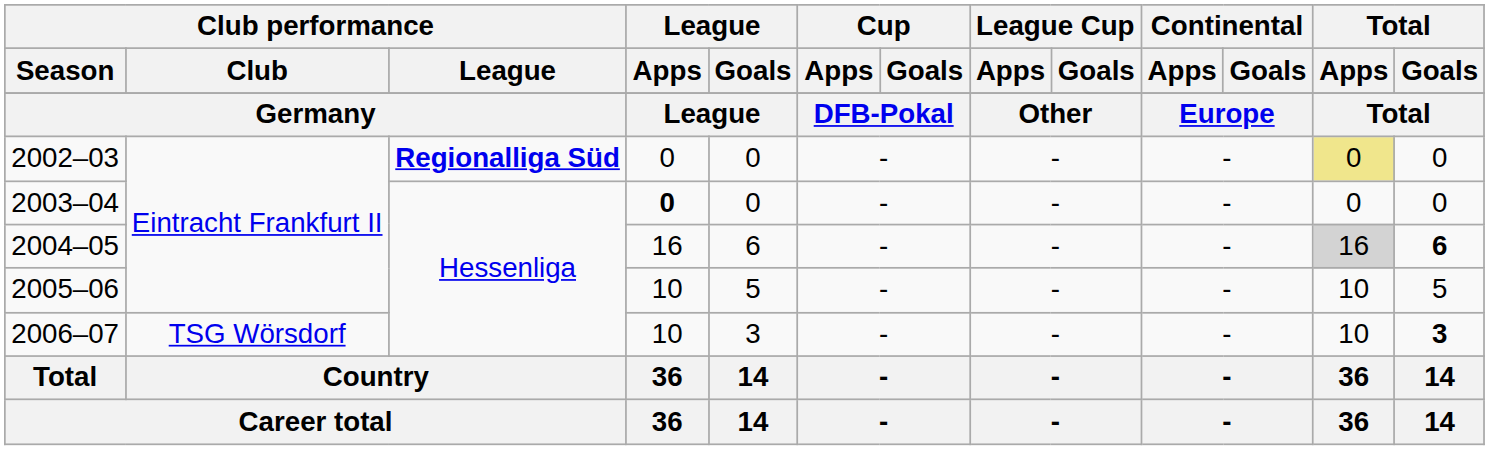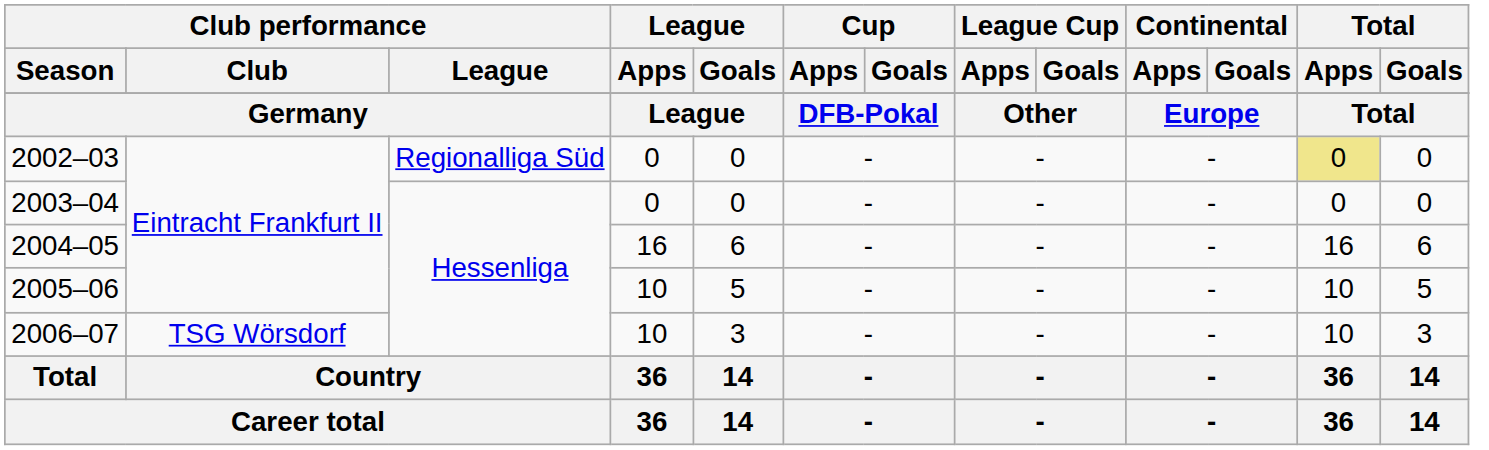2002–03 | Club performance / League: bold -> normal
2003–04 | League / Apps: bold -> normal
2004–05 | Total / Apps: lightgrey background -> no background
2004–05 | Total / Goals: bold -> normal
2006–07 | Total / Goals: bold -> normal
